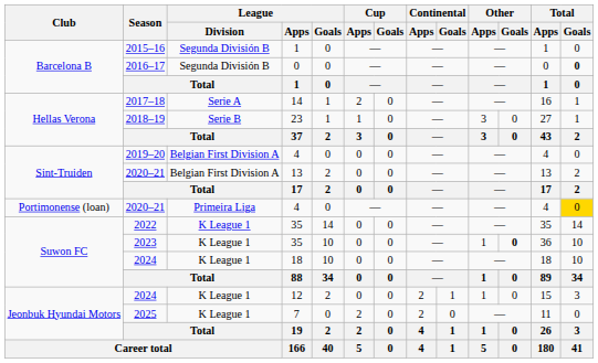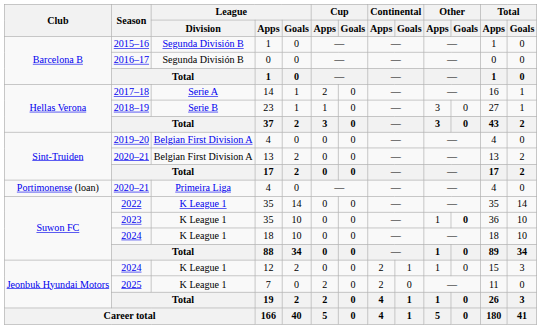2016–17 | Total / Goals: bold -> normal
2020–21 / 4 | Total / Goals: gold background -> no background
